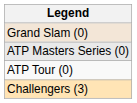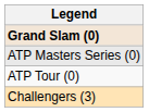row 2 | column 1: normal -> bold
